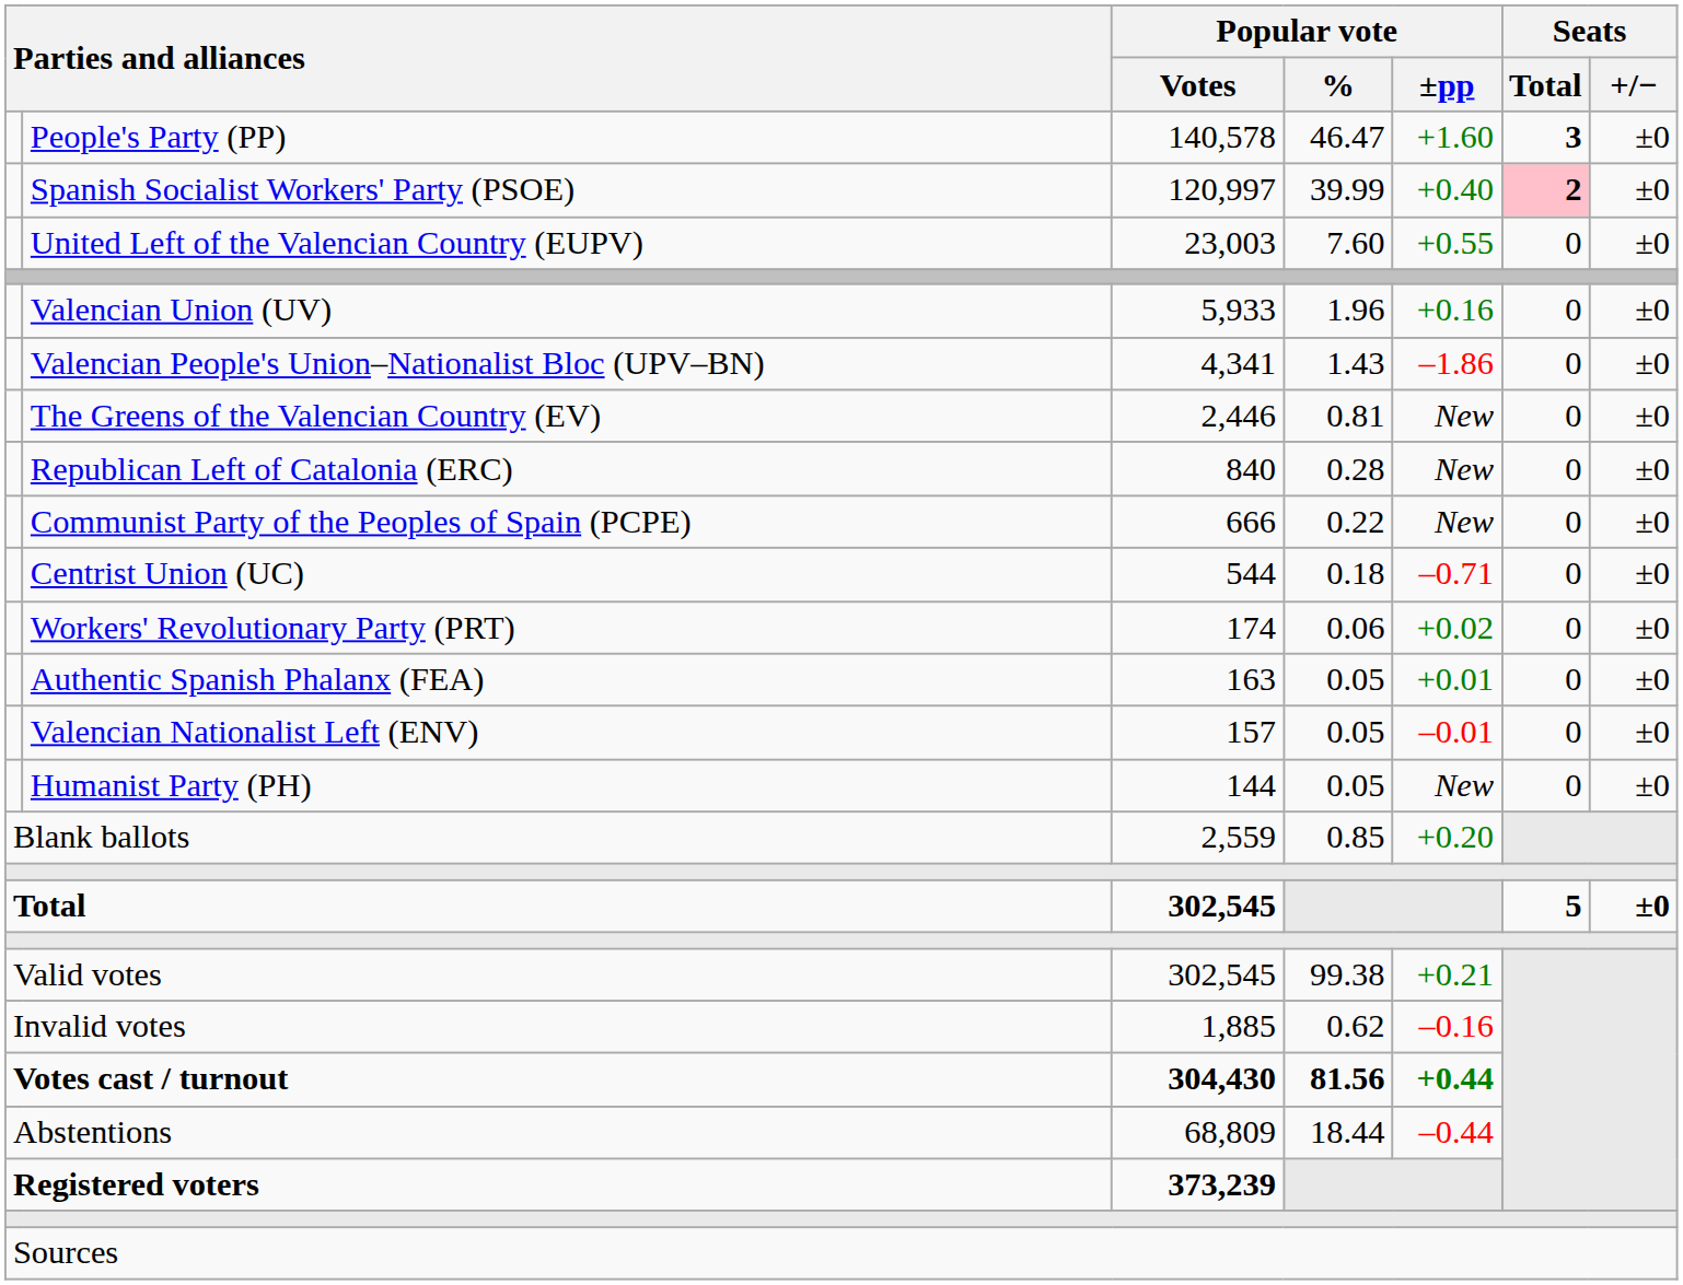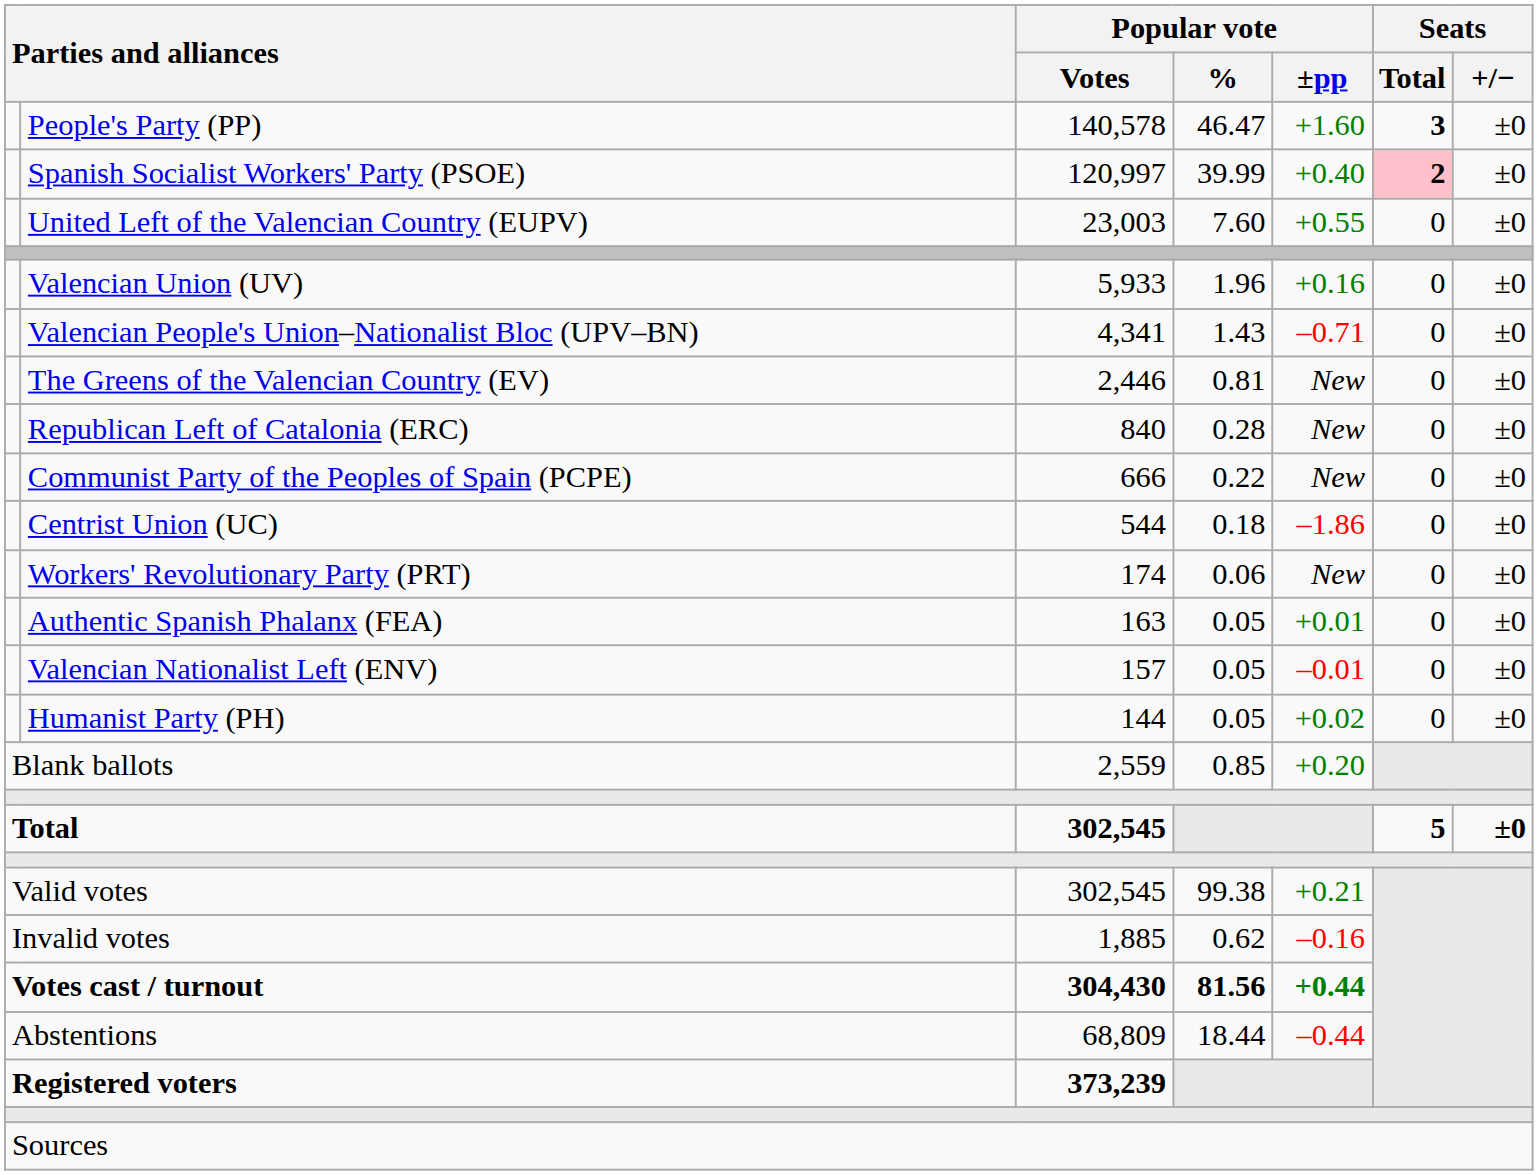Valencian People's Union–Nationalist Bloc (UPV–BN) | Popular vote / ±pp: –1.86 -> –0.71
Centrist Union (UC) | Popular vote / ±pp: –0.71 -> –1.86
Workers' Revolutionary Party (PRT) | Popular vote / ±pp: +0.02 -> New
Humanist Party (PH) | Popular vote / ±pp: New -> +0.02
